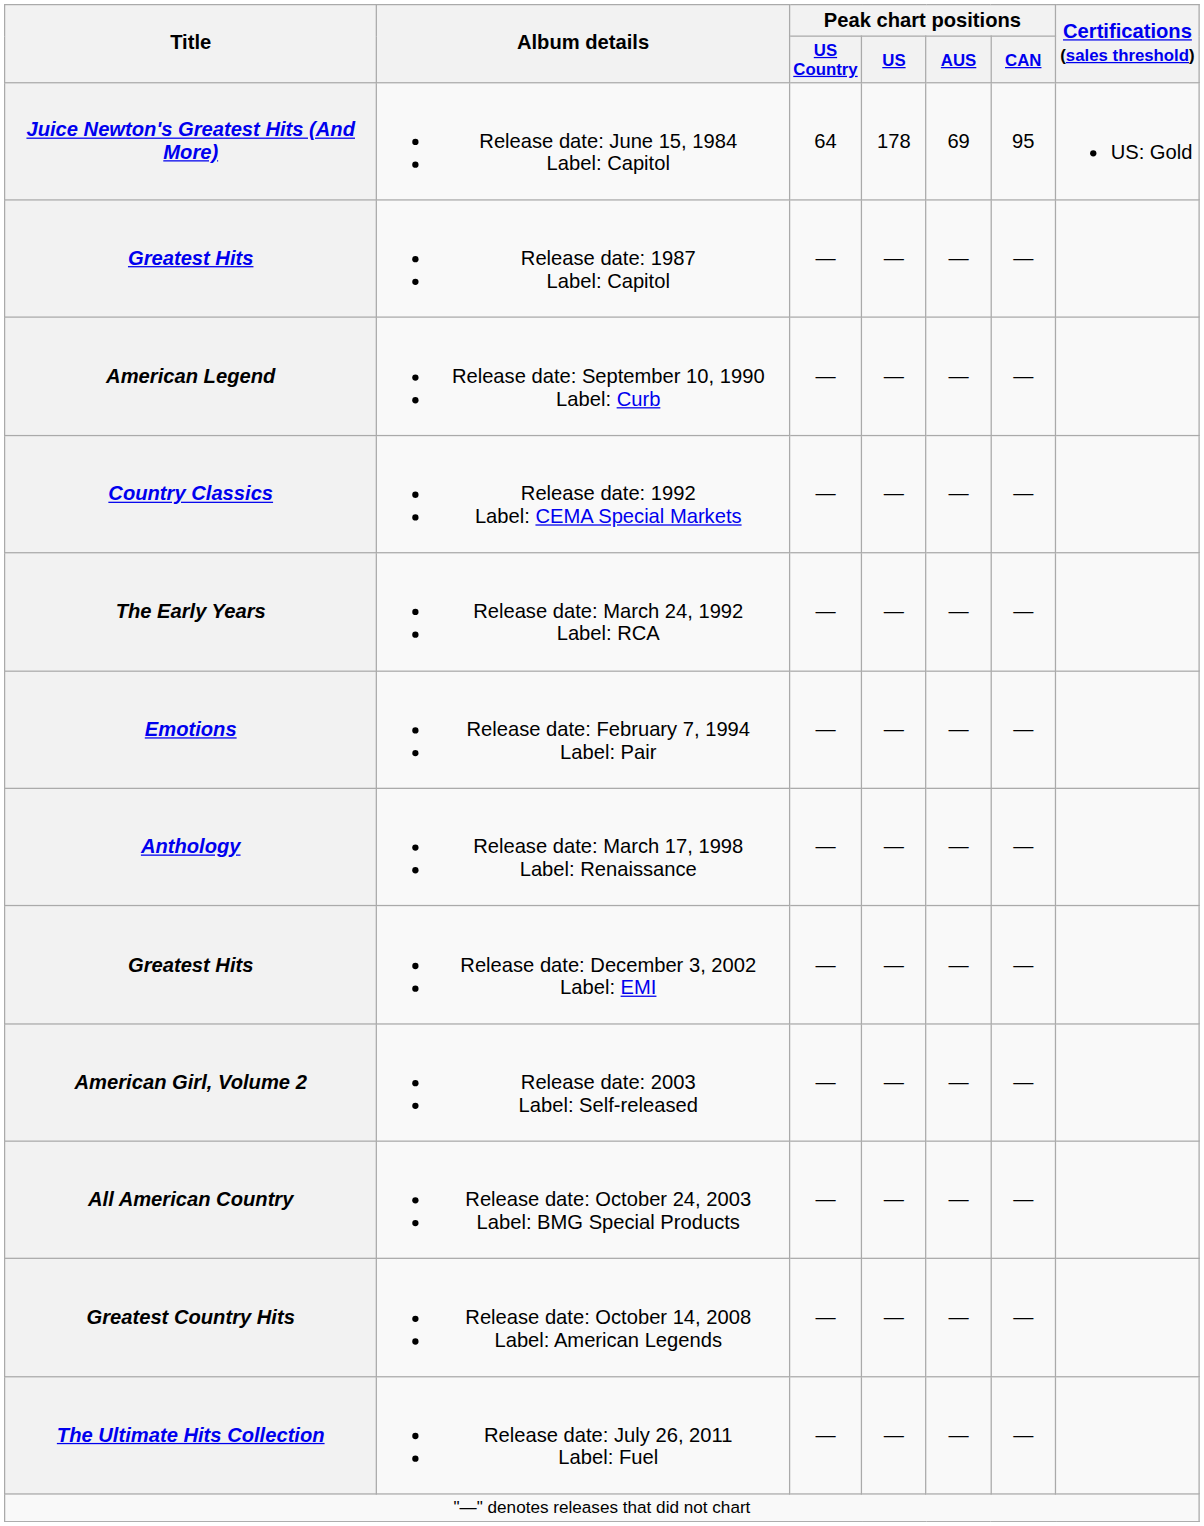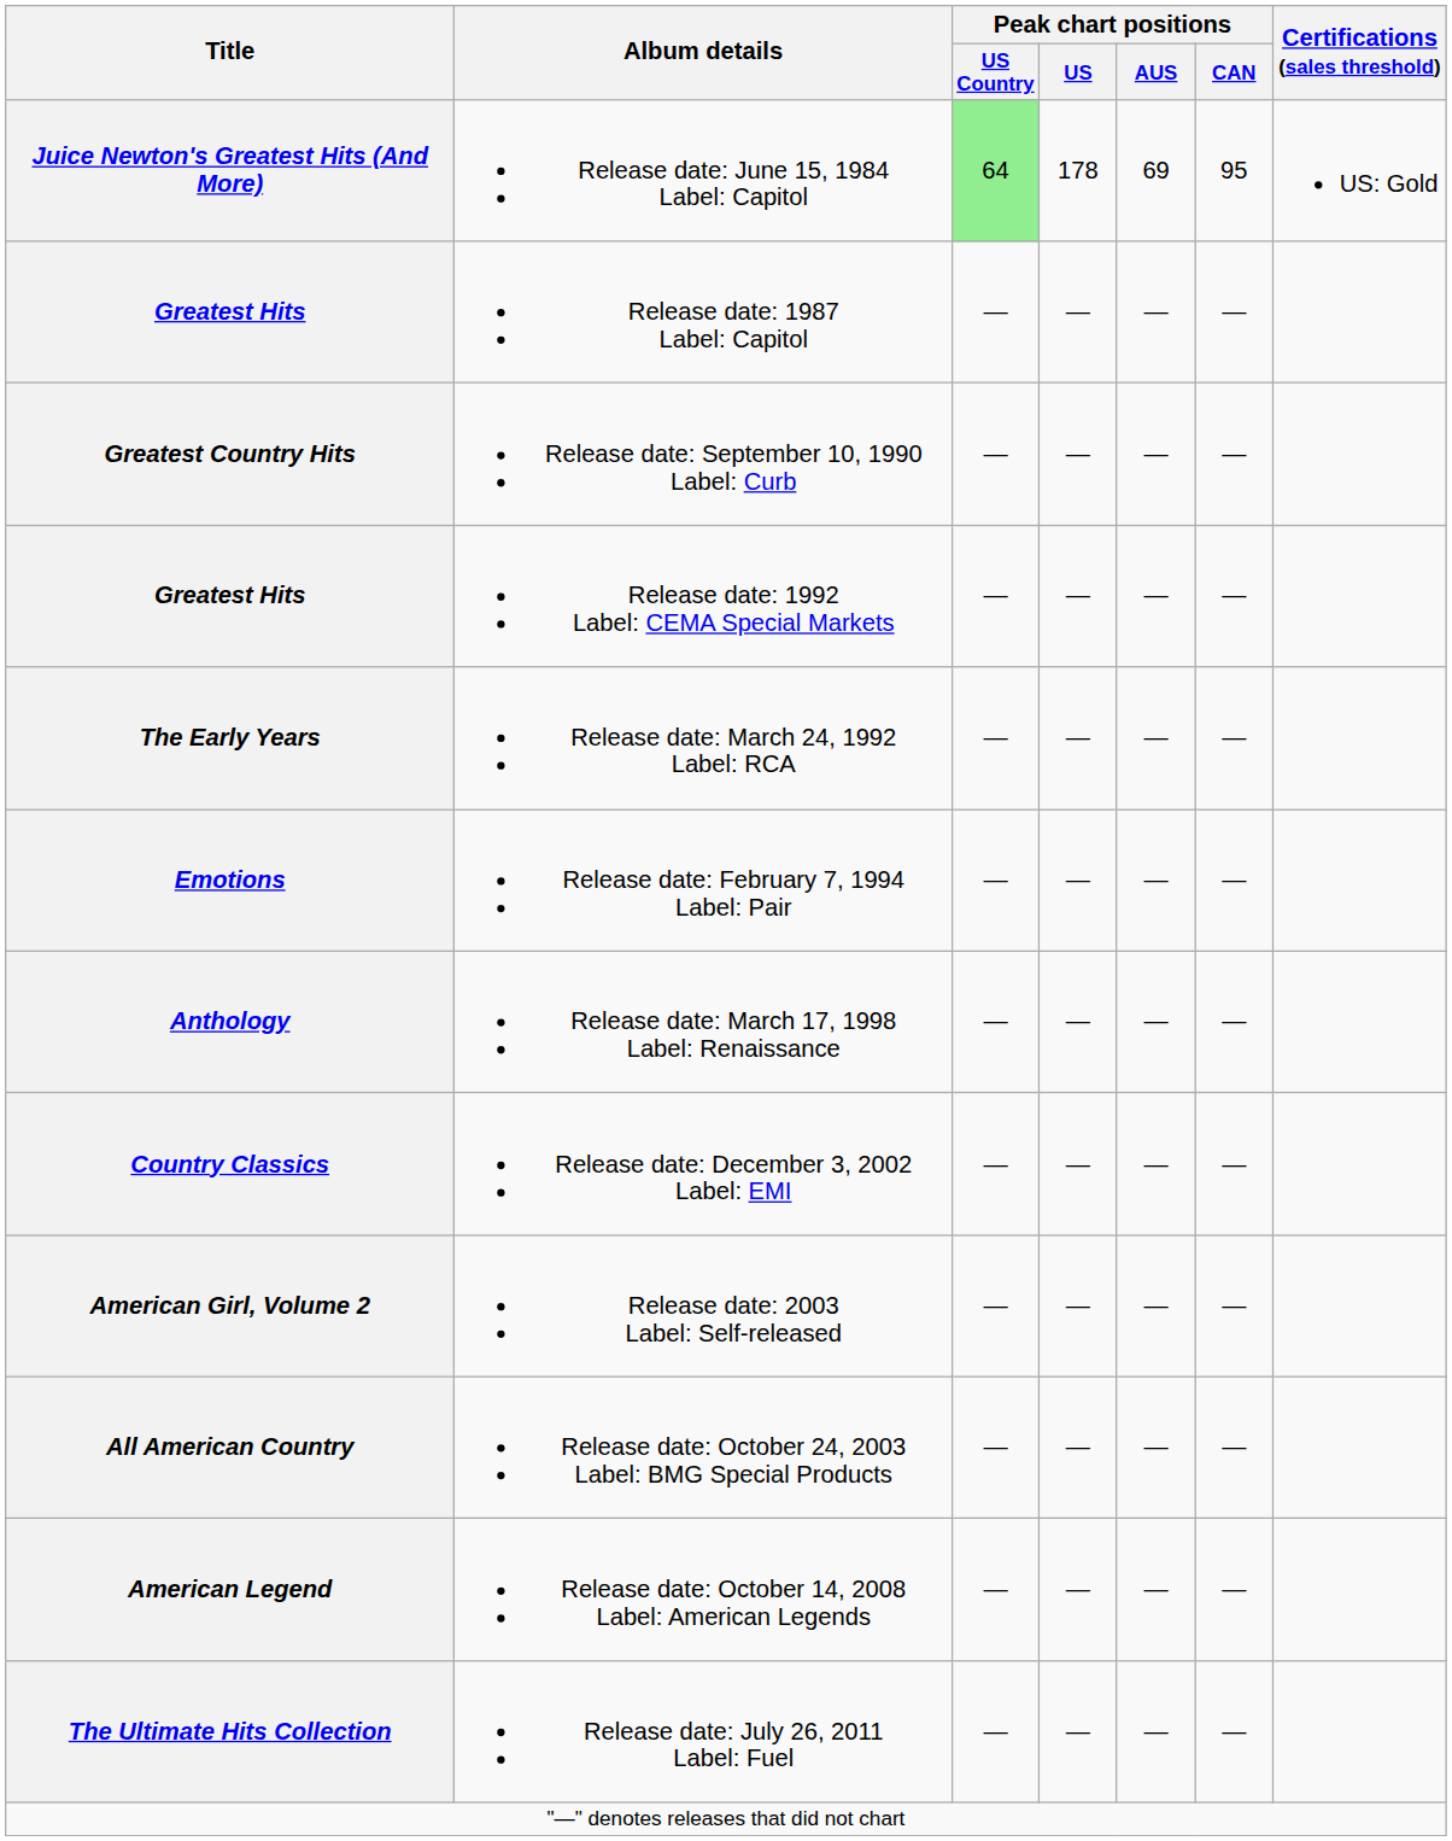Release date: June 15, 1984 Label: Capitol | Peak chart positions / US Country: no background -> lightgreen background
Release date: September 10, 1990 Label: Curb | Title: American Legend -> Greatest Country Hits
Release date: 1992 Label: CEMA Special Markets | Title: Country Classics -> Greatest Hits
Release date: December 3, 2002 Label: EMI | Title: Greatest Hits -> Country Classics
Release date: October 14, 2008 Label: American Legends | Title: Greatest Country Hits -> American Legend
